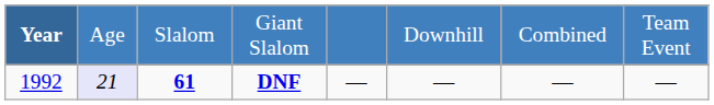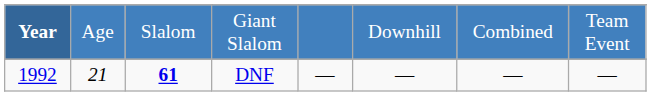1992 | column 2: lavender background -> no background
1992 | column 4: bold -> normal
